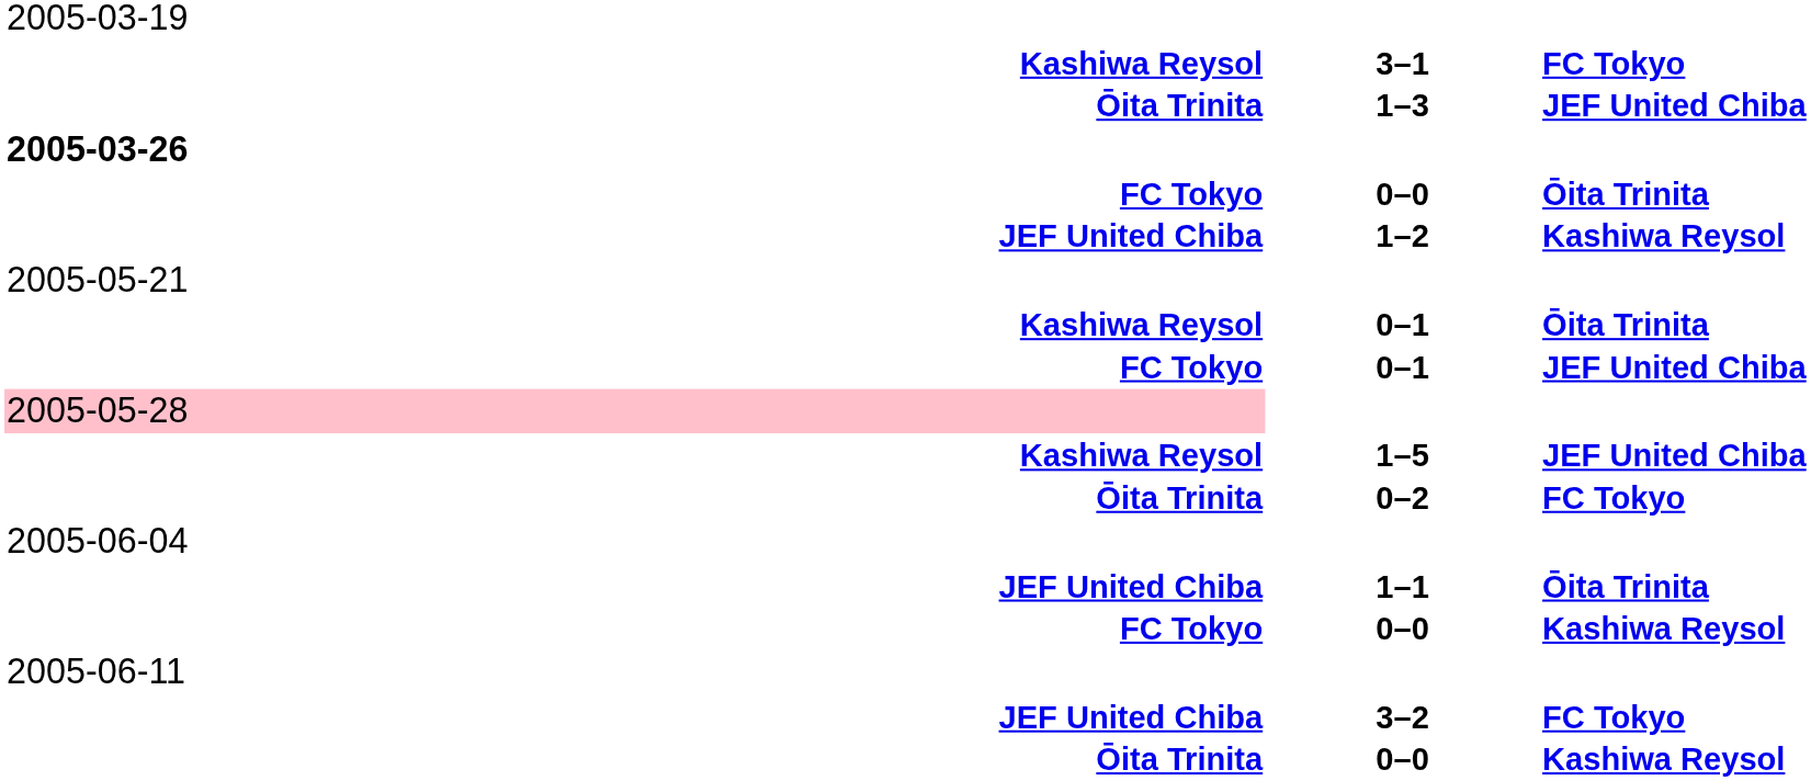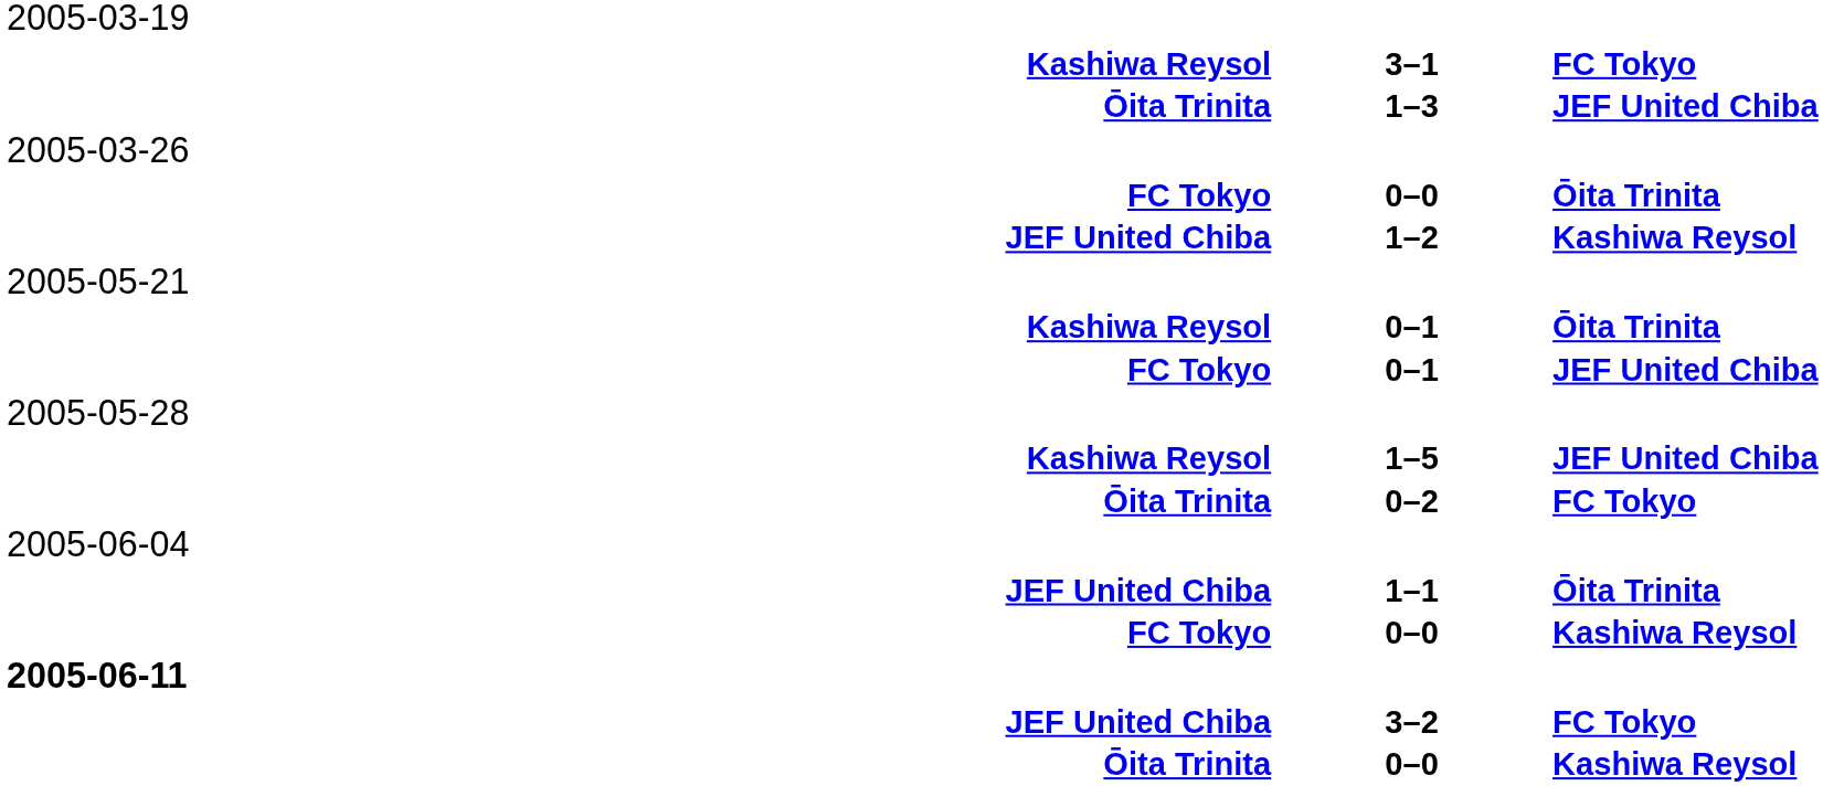2005-03-26 | column 1: bold -> normal
2005-05-28 | column 1: pink background -> no background
2005-06-11 | column 1: normal -> bold
